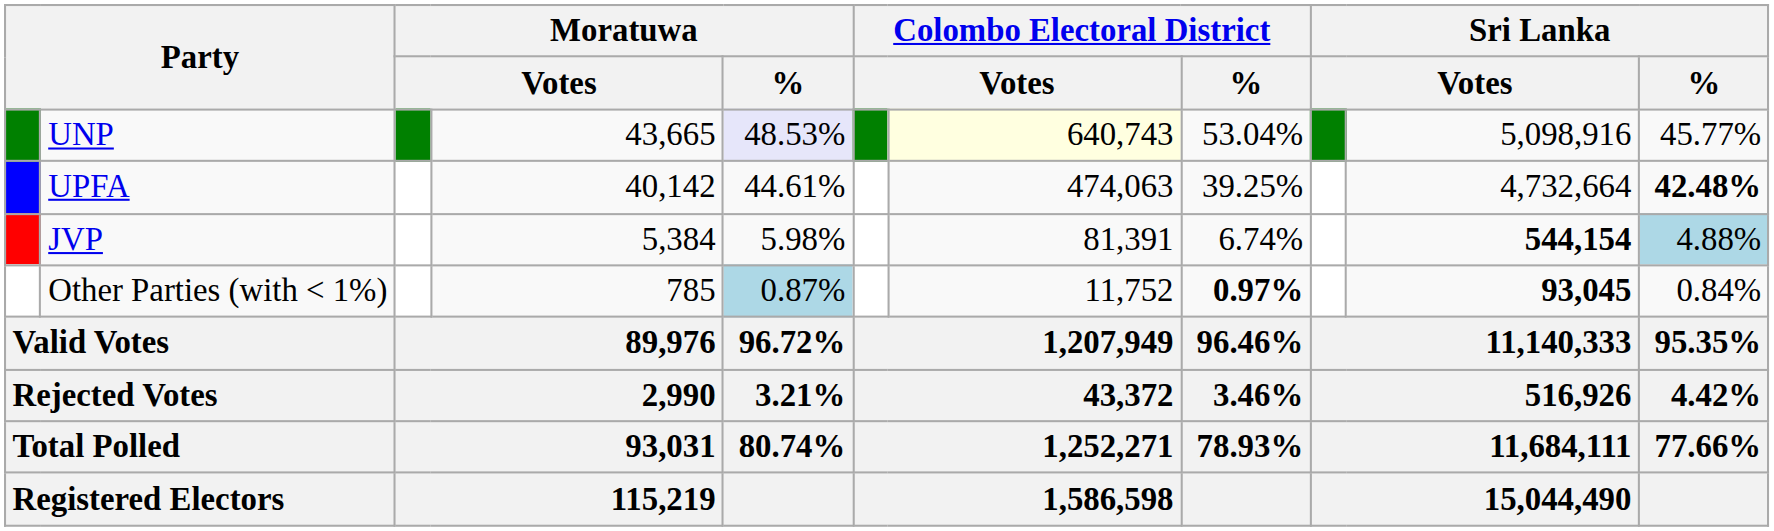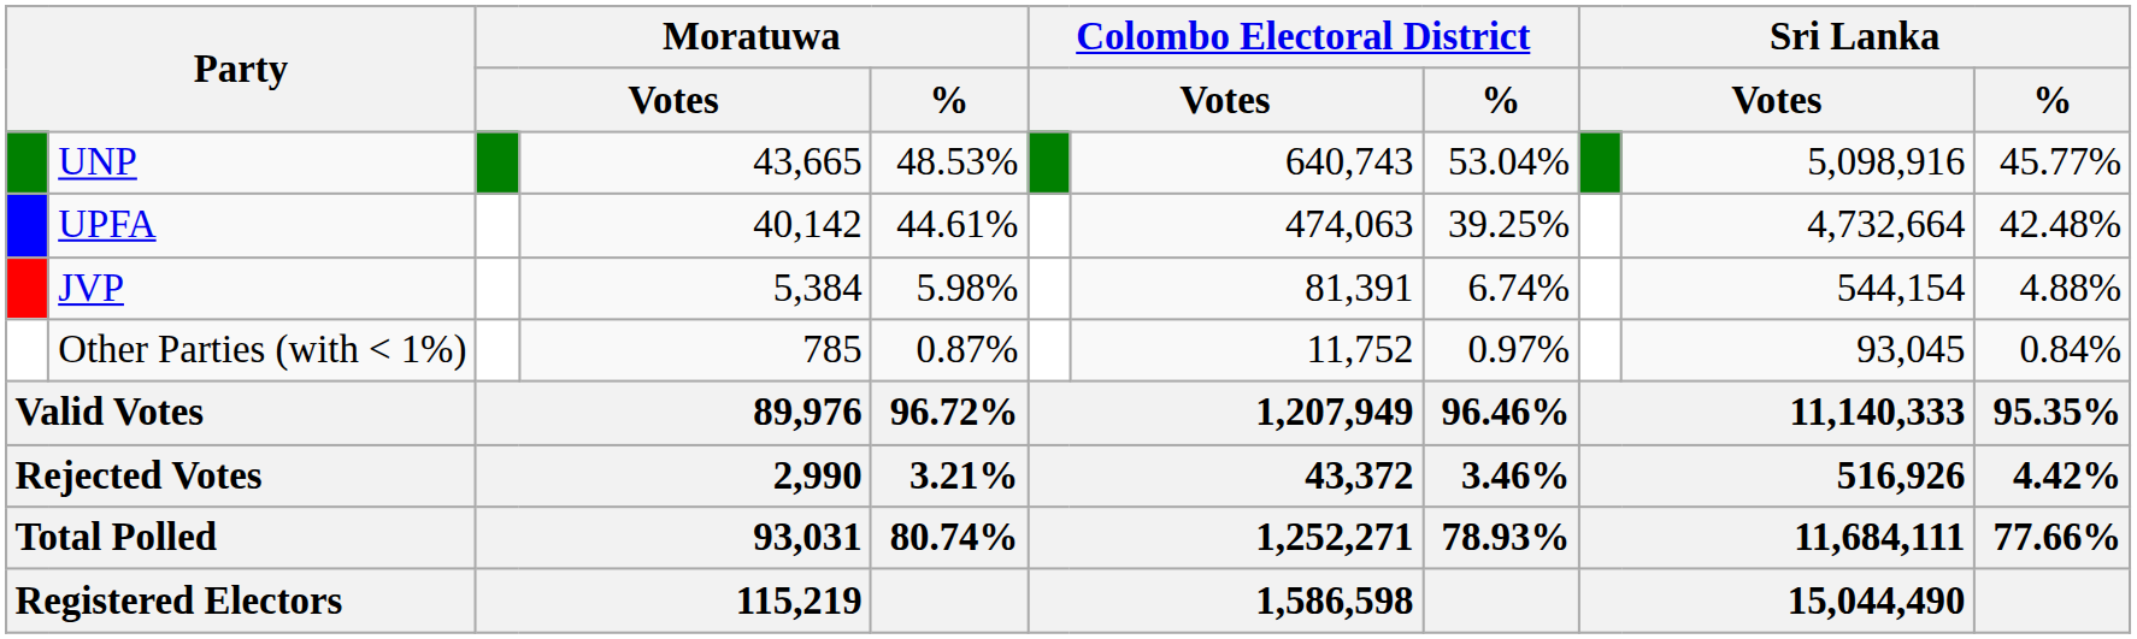UNP | Moratuwa / %: lavender background -> no background
UNP | column 7: lightyellow background -> no background
UPFA | Sri Lanka / %: bold -> normal
JVP | column 10: bold -> normal
JVP | Sri Lanka / %: lightblue background -> no background
Other Parties (with < 1%) | Moratuwa / %: lightblue background -> no background
Other Parties (with < 1%) | Colombo Electoral District / %: bold -> normal
Other Parties (with < 1%) | column 10: bold -> normal
